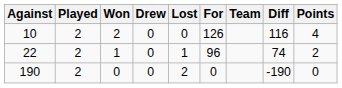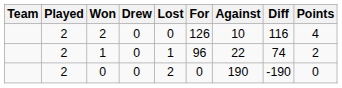columns swapped: Team <-> Against
